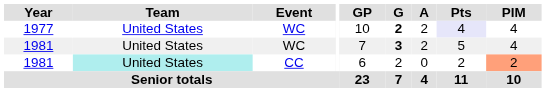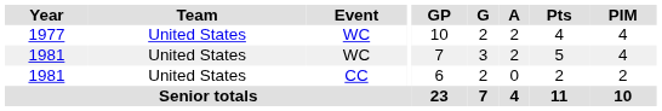1977 | G: bold -> normal
1977 | Pts: lavender background -> no background
1981 / WC | G: bold -> normal
1981 / CC | Team: paleturquoise background -> no background
1981 / CC | PIM: lightsalmon background -> no background
